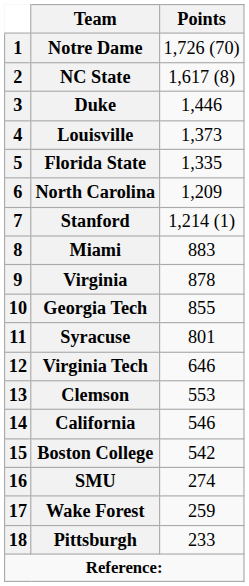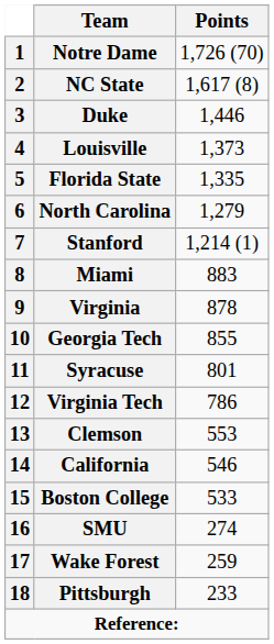North Carolina | Points: 1,209 -> 1,279
Virginia Tech | Points: 646 -> 786
Boston College | Points: 542 -> 533
